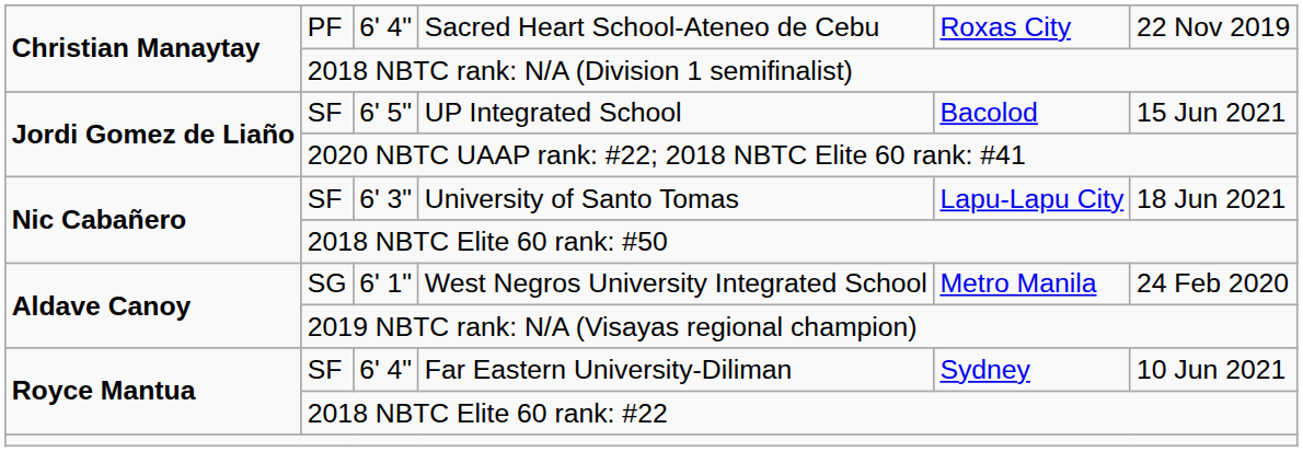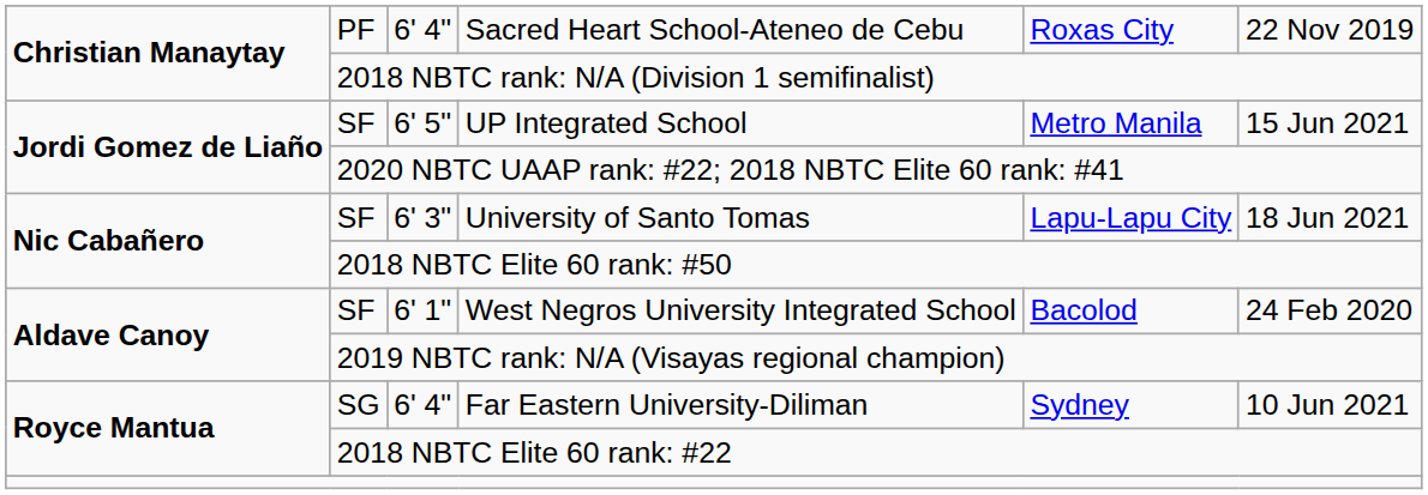6' 5" | column 5: Bacolod -> Metro Manila
6' 1" | column 2: SG -> SF
6' 1" | column 5: Metro Manila -> Bacolod
6' 4" / Far Eastern University-Diliman | column 2: SF -> SG
